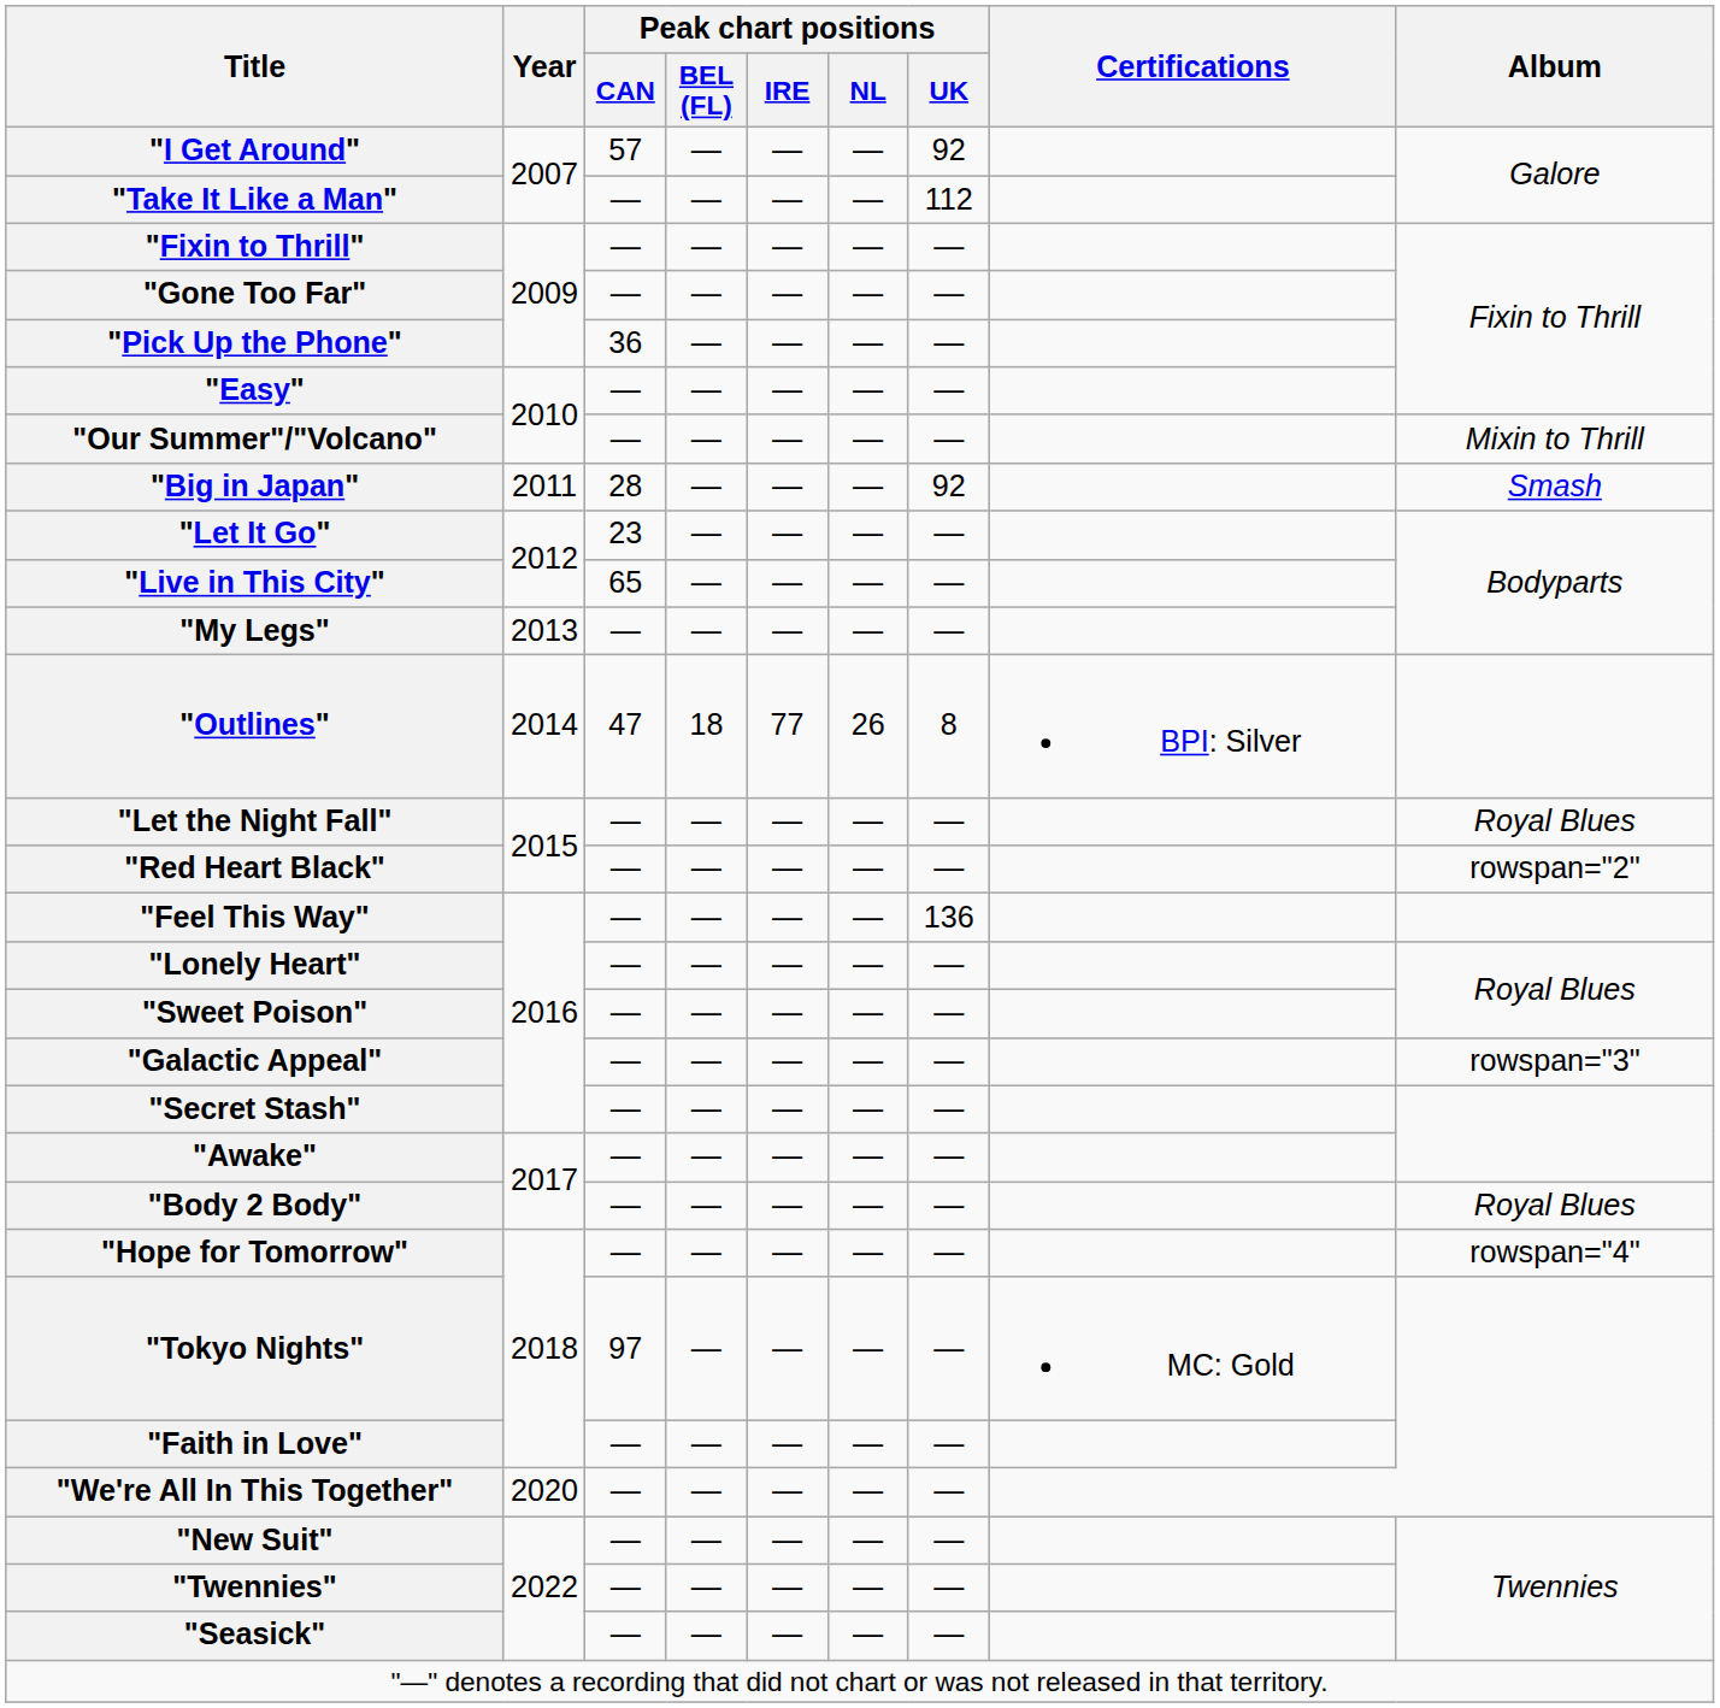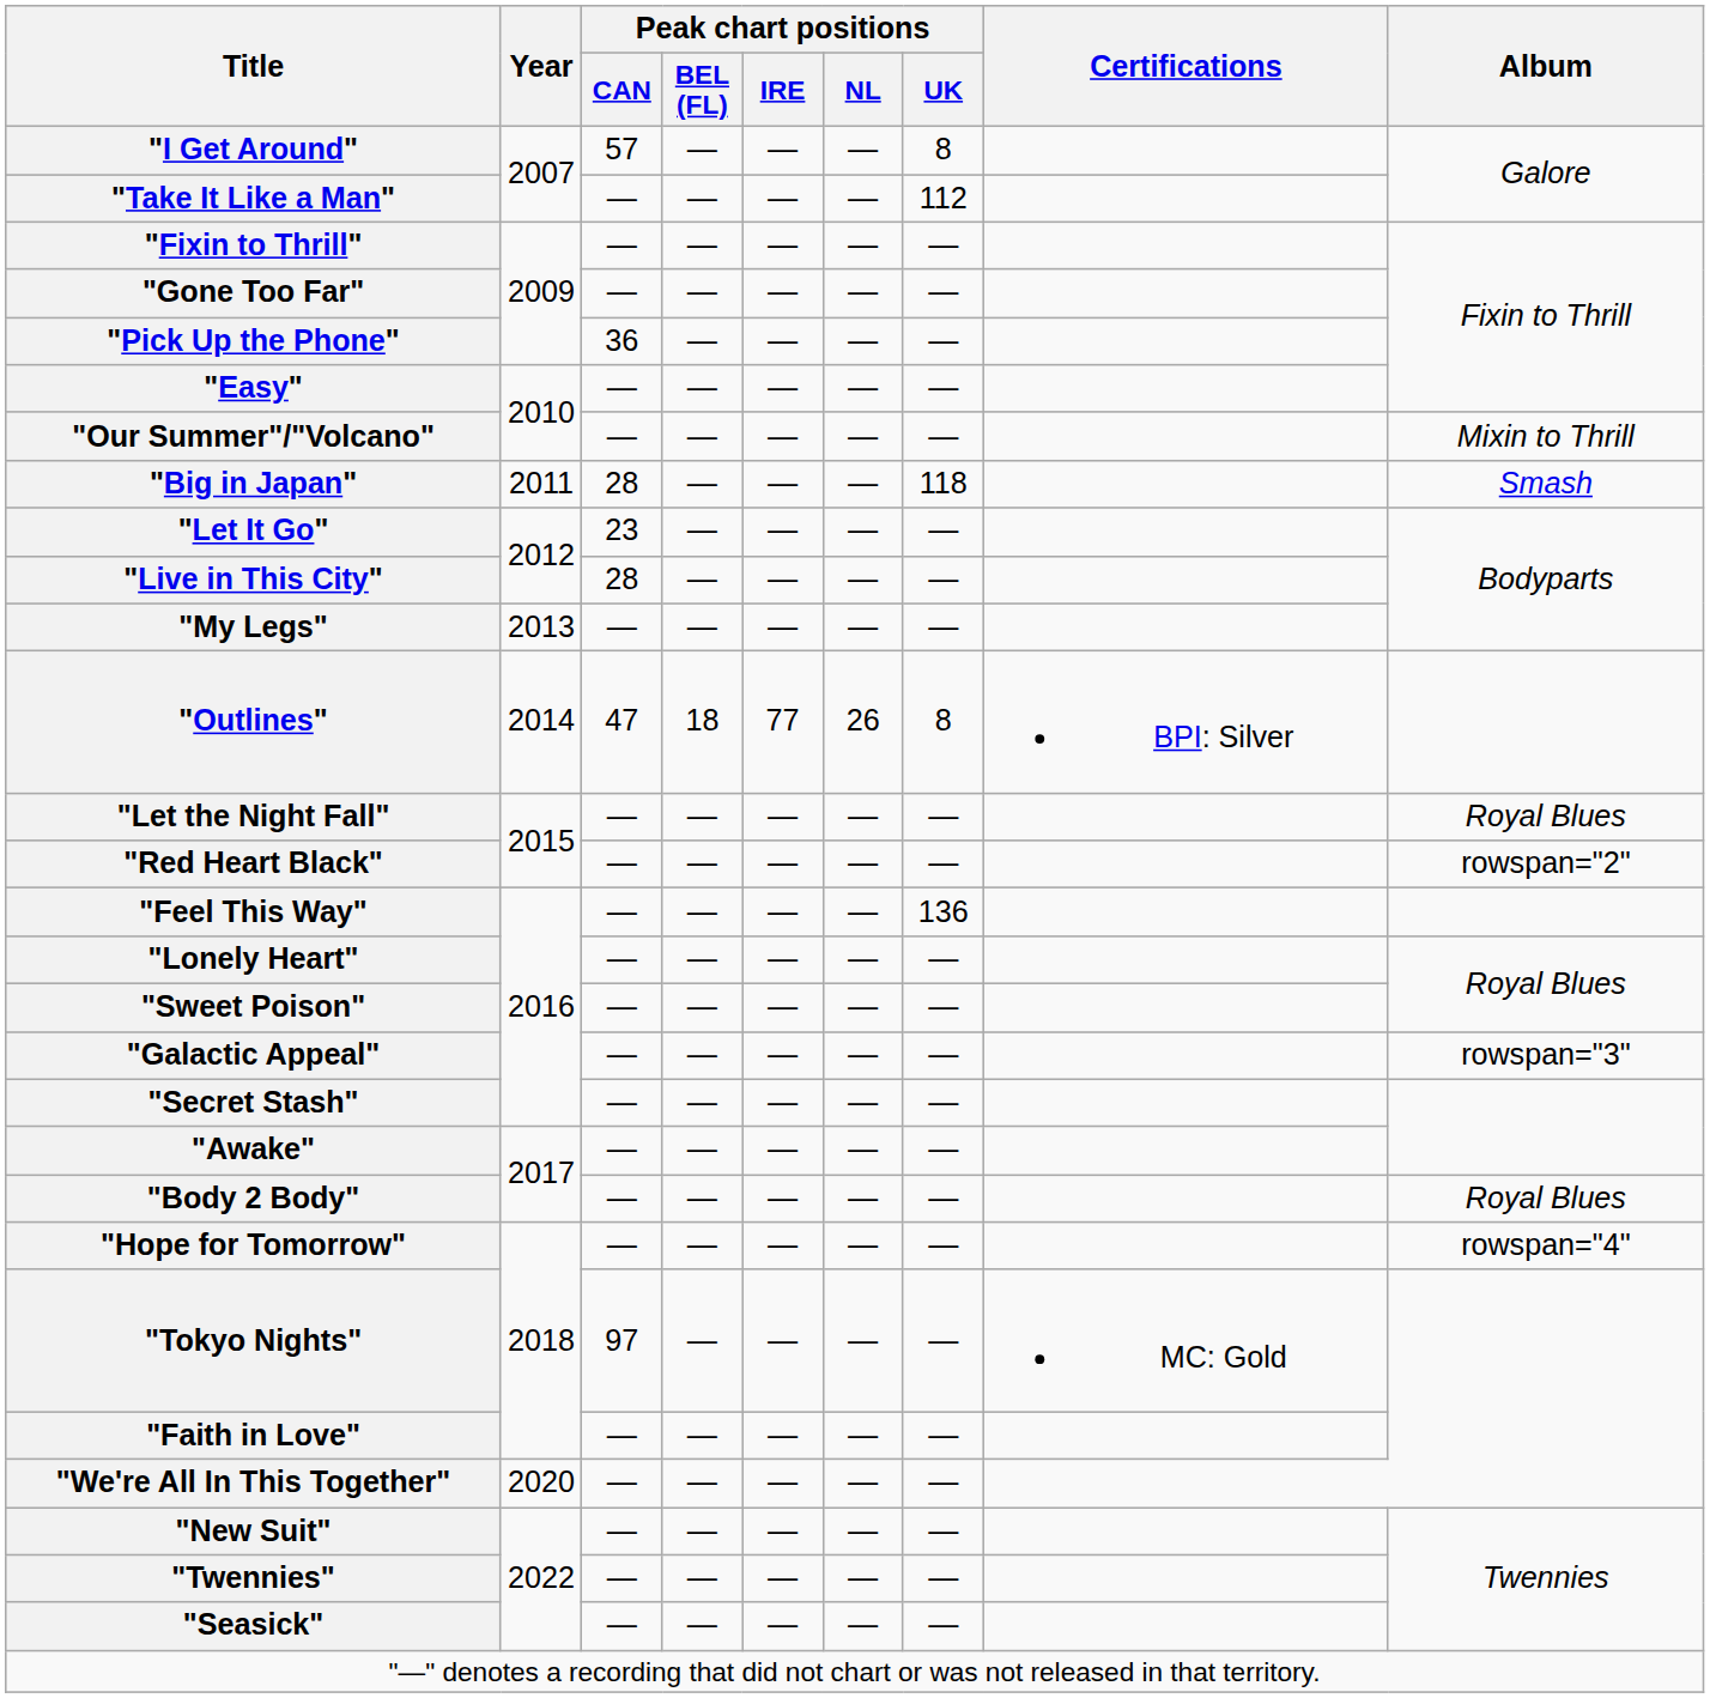"I Get Around" | Peak chart positions / UK: 92 -> 8
"Big in Japan" | Peak chart positions / UK: 92 -> 118
"Live in This City" | Peak chart positions / CAN: 65 -> 28
